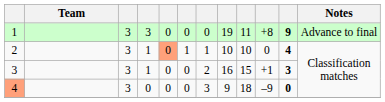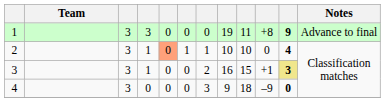row 4 | column 11: no background -> khaki background
row 5 | column 1: lightsalmon background -> no background
